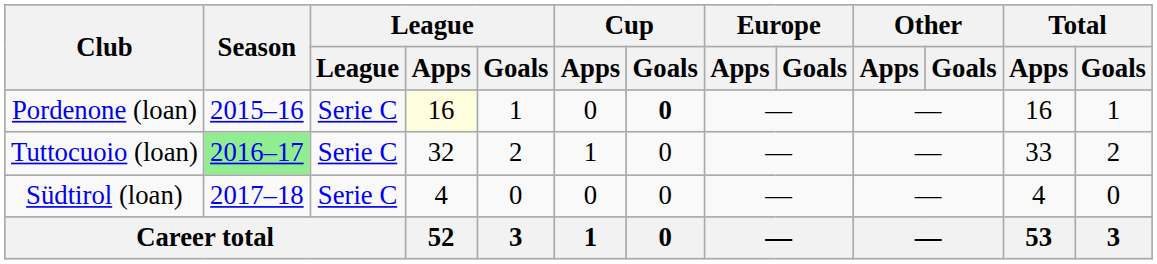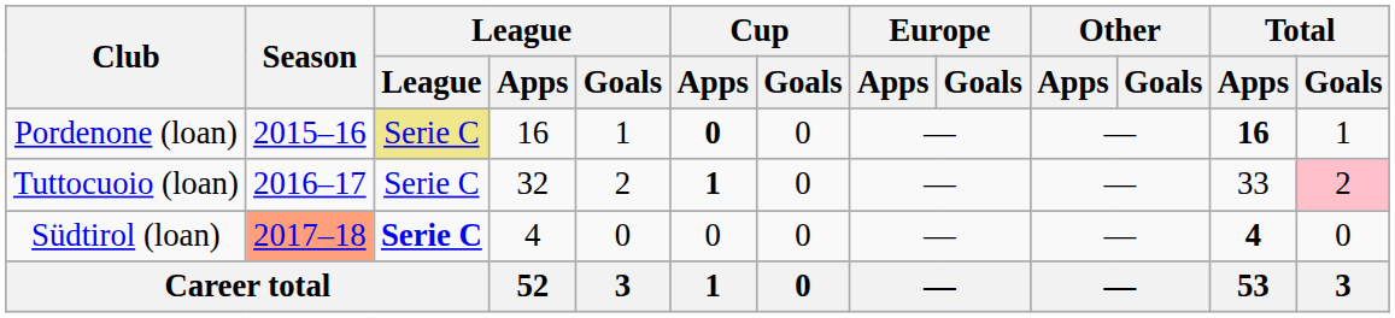Pordenone (loan) | League: no background -> khaki background
Pordenone (loan) | League / Apps: lightyellow background -> no background
Pordenone (loan) | Cup / Apps: normal -> bold
Pordenone (loan) | Cup / Goals: bold -> normal
Pordenone (loan) | Total / Apps: normal -> bold
Tuttocuoio (loan) | Season: lightgreen background -> no background
Tuttocuoio (loan) | Cup / Apps: normal -> bold
Tuttocuoio (loan) | Total / Goals: no background -> pink background
Südtirol (loan) | Season: no background -> lightsalmon background
Südtirol (loan) | League: normal -> bold
Südtirol (loan) | Total / Apps: normal -> bold
